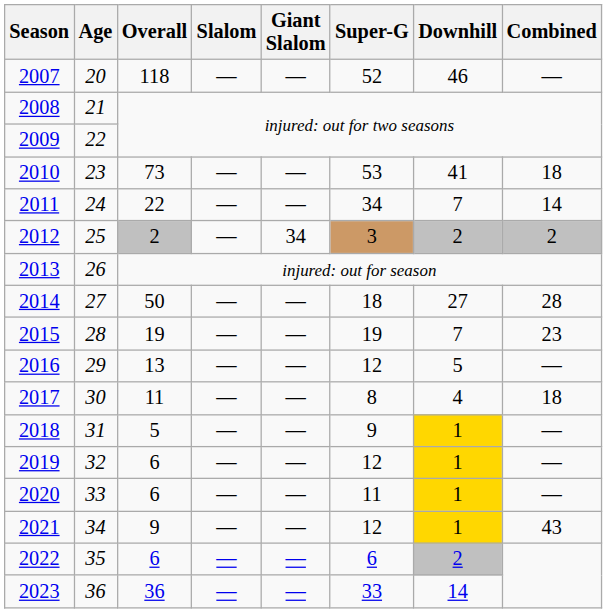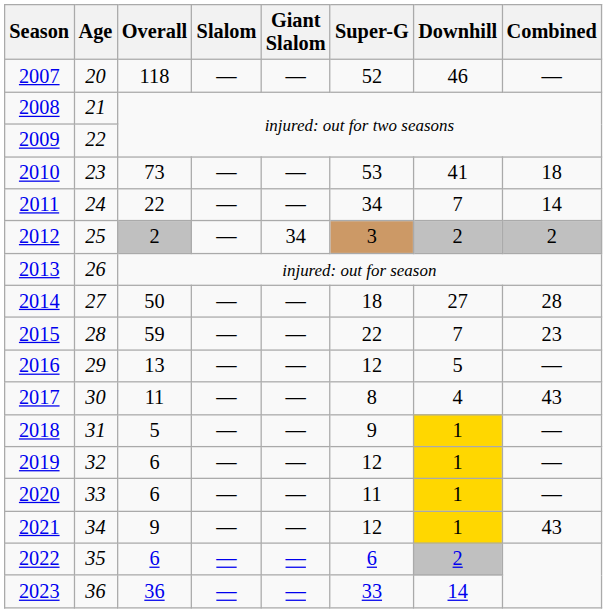2015 | Overall: 19 -> 59
2015 | Super-G: 19 -> 22
2017 | Combined: 18 -> 43
